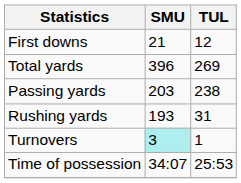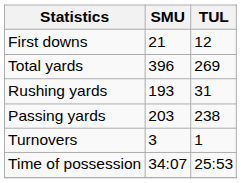rows swapped: Rushing yards <-> Passing yards
Turnovers | SMU: paleturquoise background -> no background
